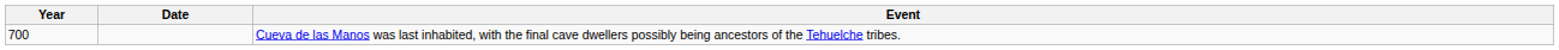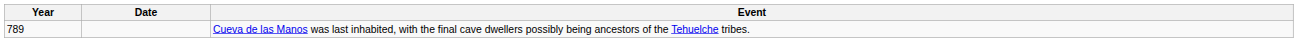row 2 | Year: 700 -> 789
